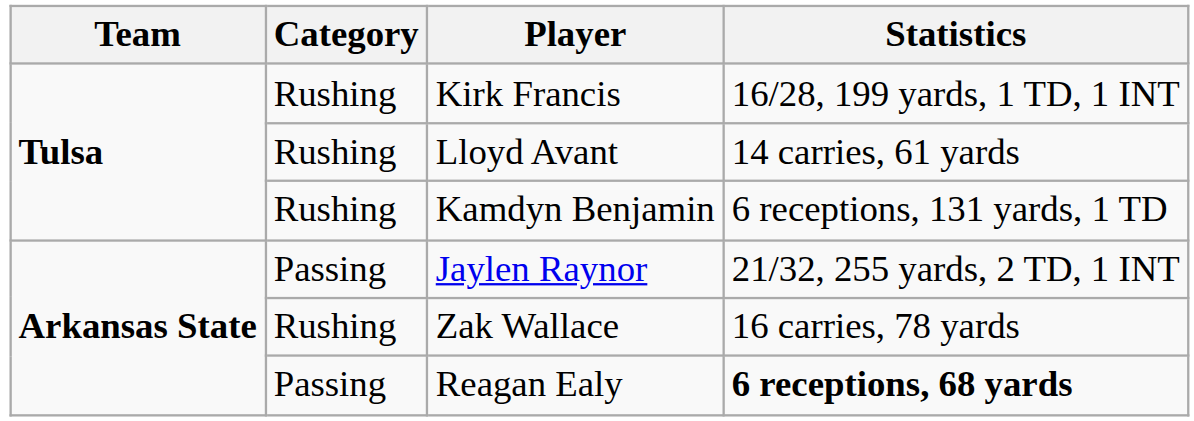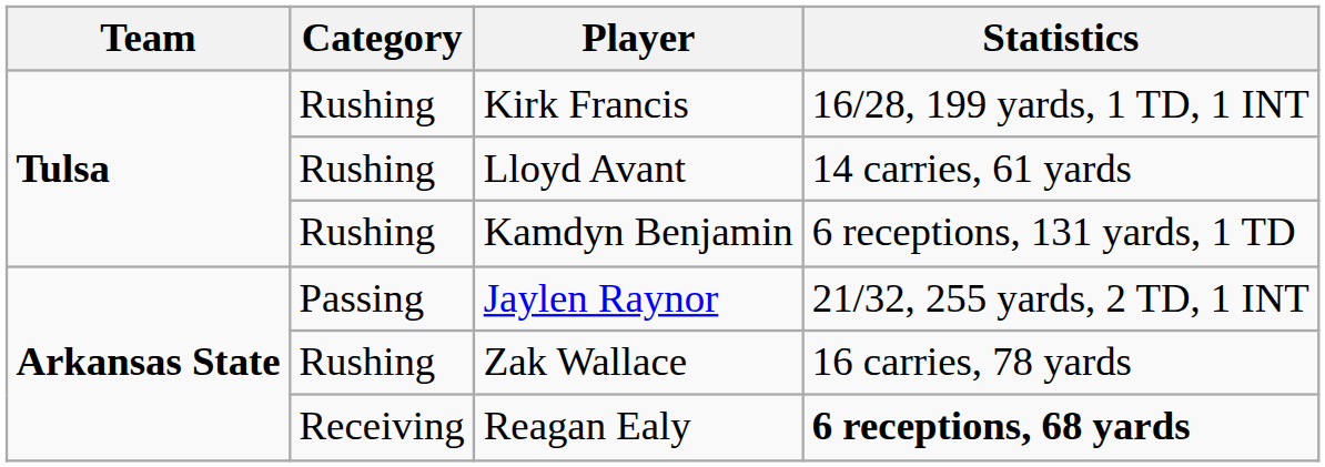Reagan Ealy | Category: Passing -> Receiving
